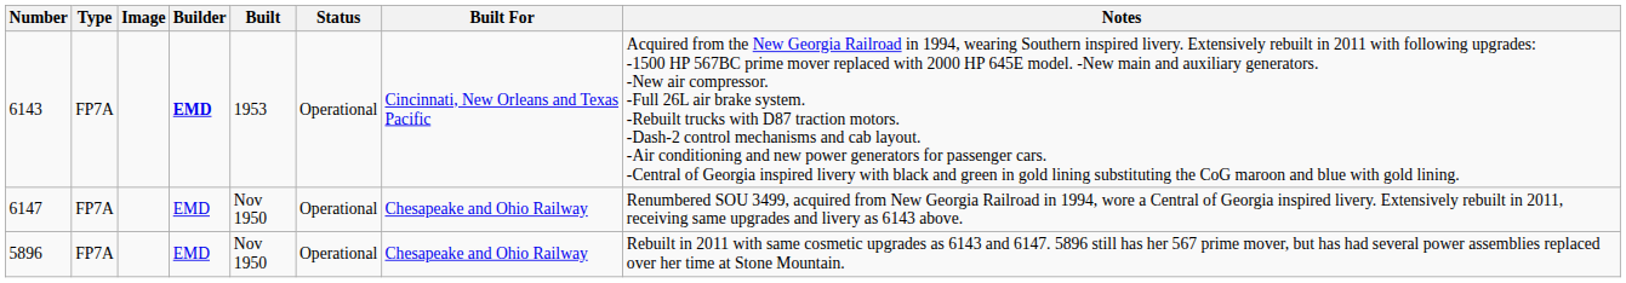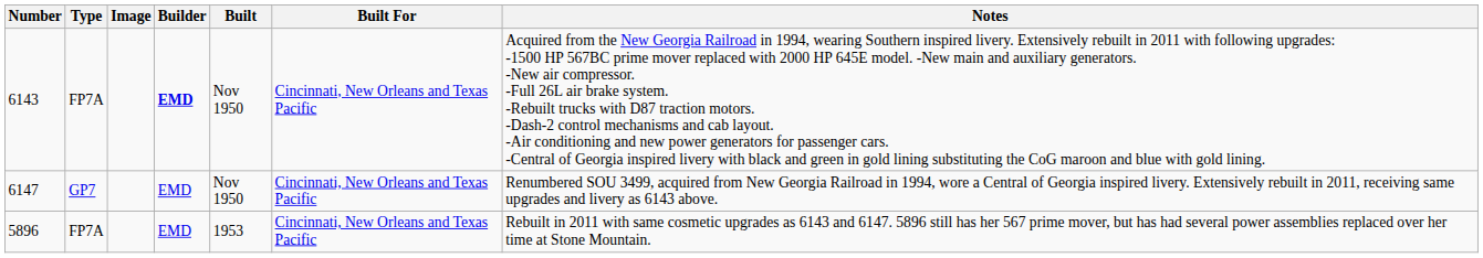- column: Status | Operational | Operational | Operational
6143 | Built: 1953 -> Nov 1950
6147 | Type: FP7A -> GP7
6147 | Built For: Chesapeake and Ohio Railway -> Cincinnati, New Orleans and Texas Pacific
5896 | Built: Nov 1950 -> 1953
5896 | Built For: Chesapeake and Ohio Railway -> Cincinnati, New Orleans and Texas Pacific
